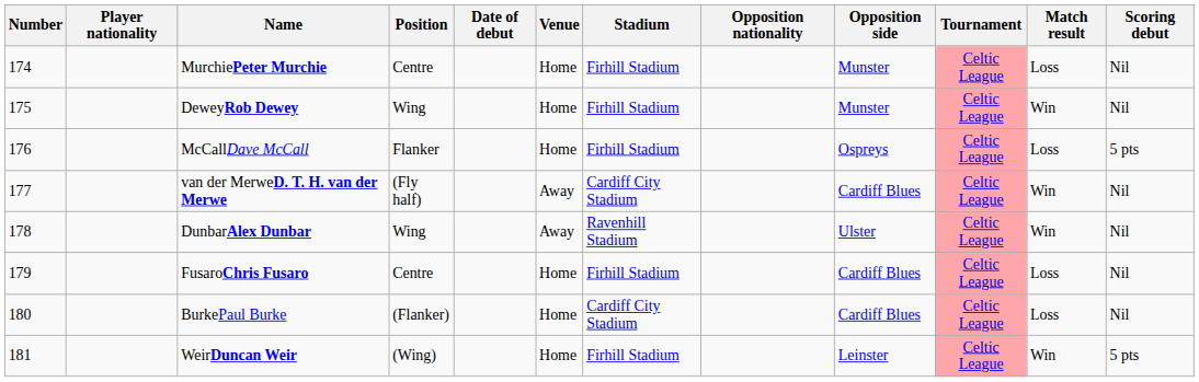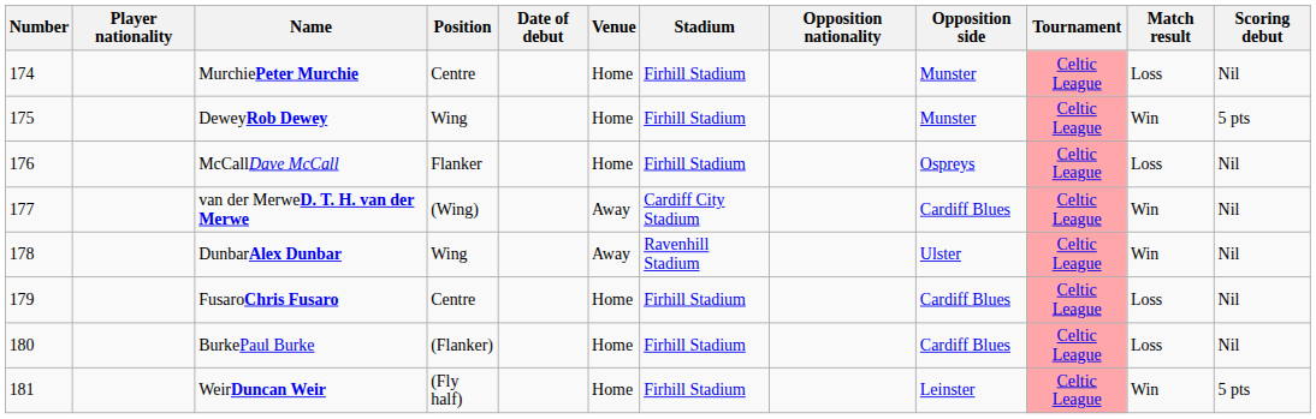DeweyRob Dewey | Scoring debut: Nil -> 5 pts
McCallDave McCall | Scoring debut: 5 pts -> Nil
van der MerweD. T. H. van der Merwe | Position: (Fly half) -> (Wing)
BurkePaul Burke | Stadium: Cardiff City Stadium -> Firhill Stadium
WeirDuncan Weir | Position: (Wing) -> (Fly half)
